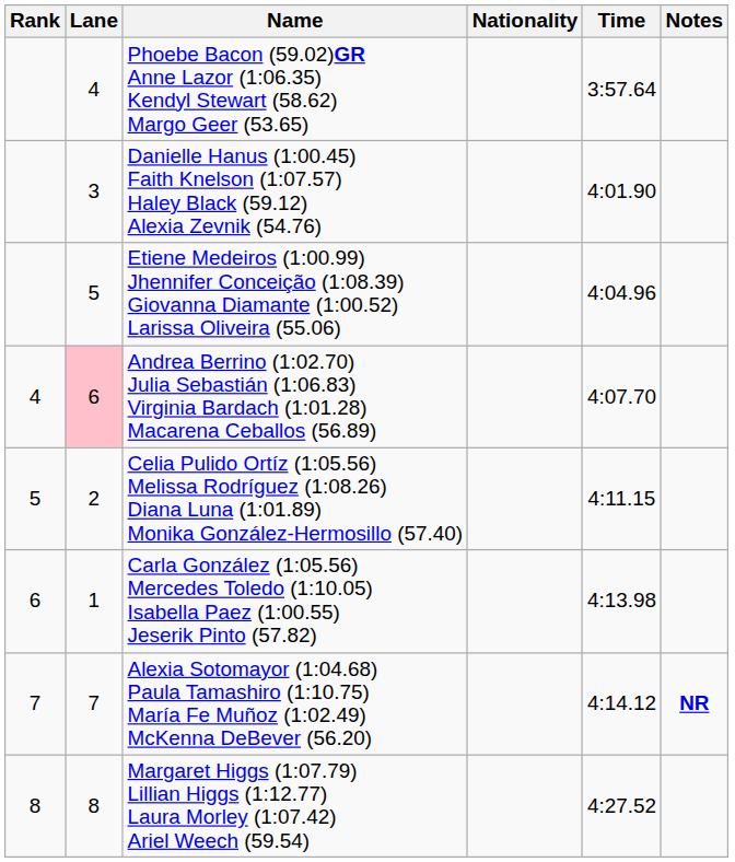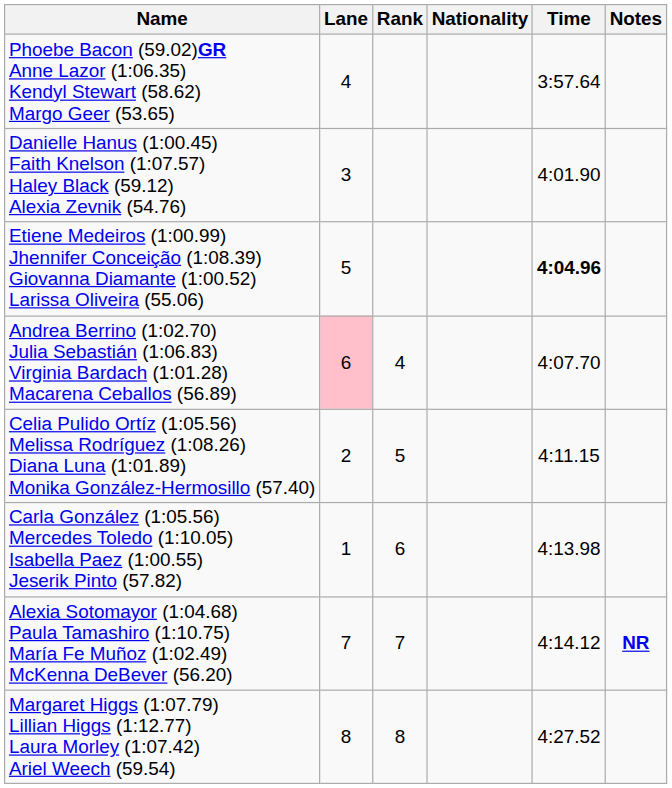columns swapped: Rank <-> Name
row 4 | Time: normal -> bold
